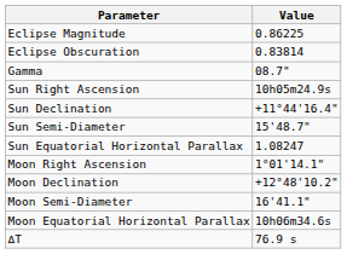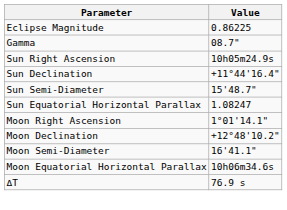- row: Eclipse Obscuration | 0.83814
